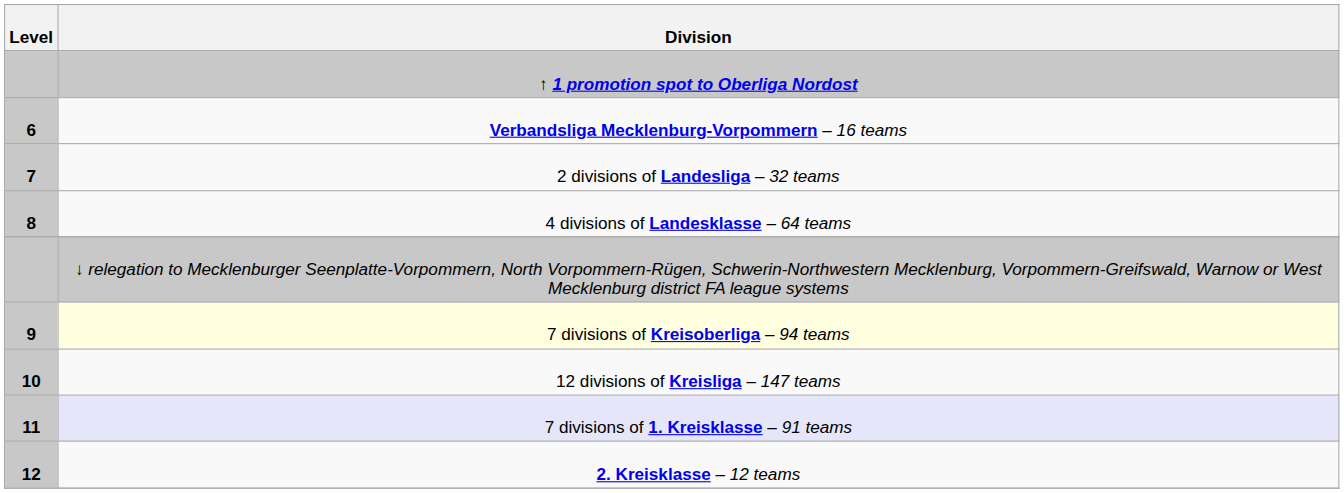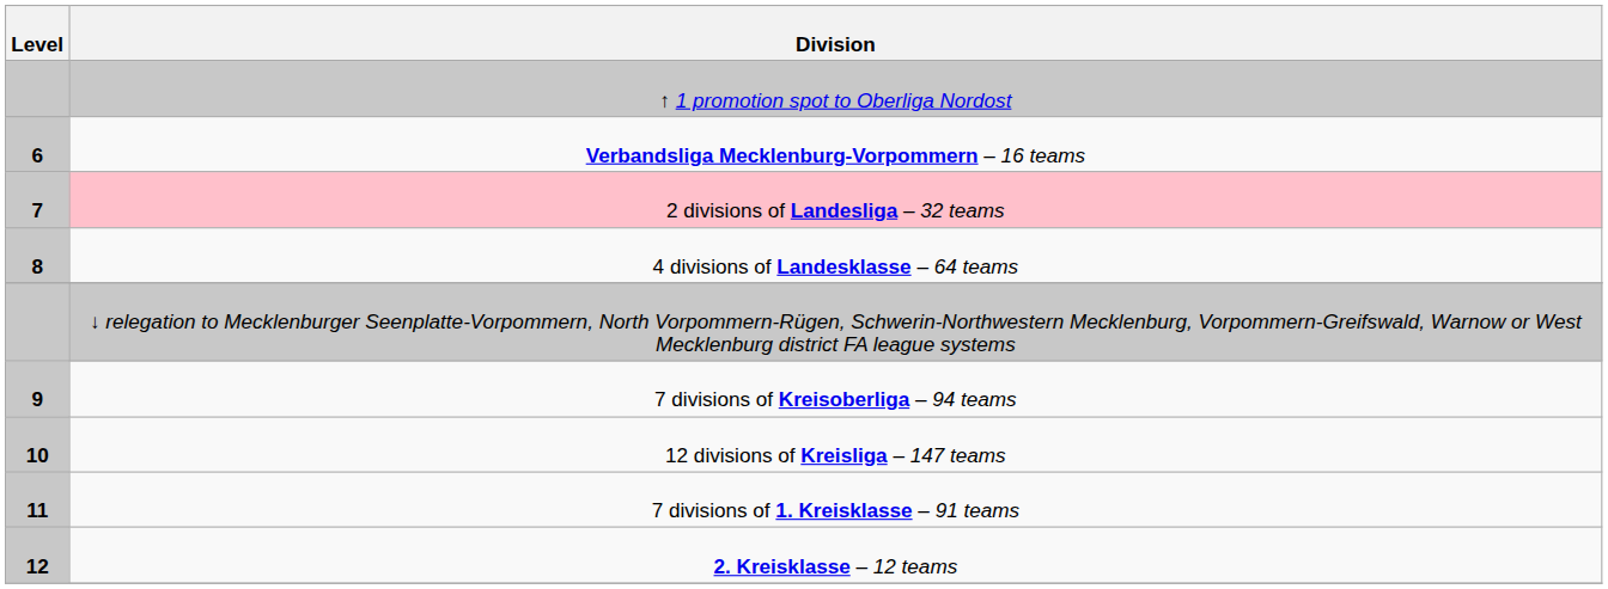↑ 1 promotion spot to Oberliga Nordost | Division: bold -> normal
2 divisions of Landesliga – 32 teams | Division: no background -> pink background
7 divisions of Kreisoberliga – 94 teams | Division: lightyellow background -> no background
7 divisions of 1. Kreisklasse – 91 teams | Division: lavender background -> no background
